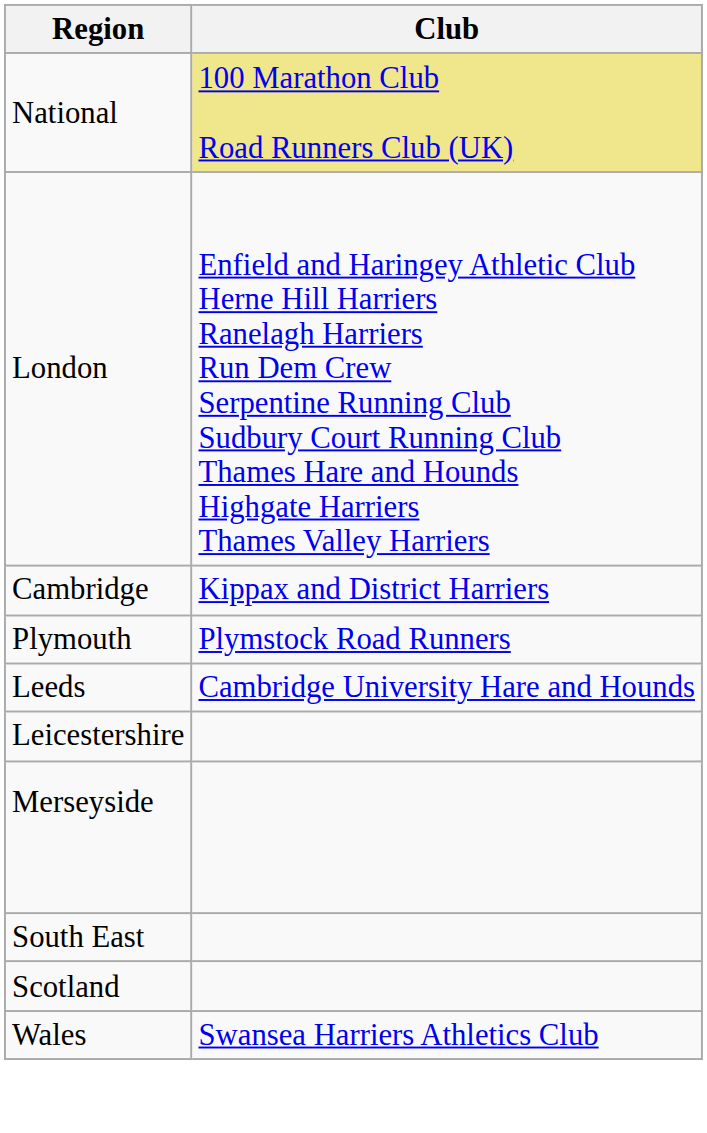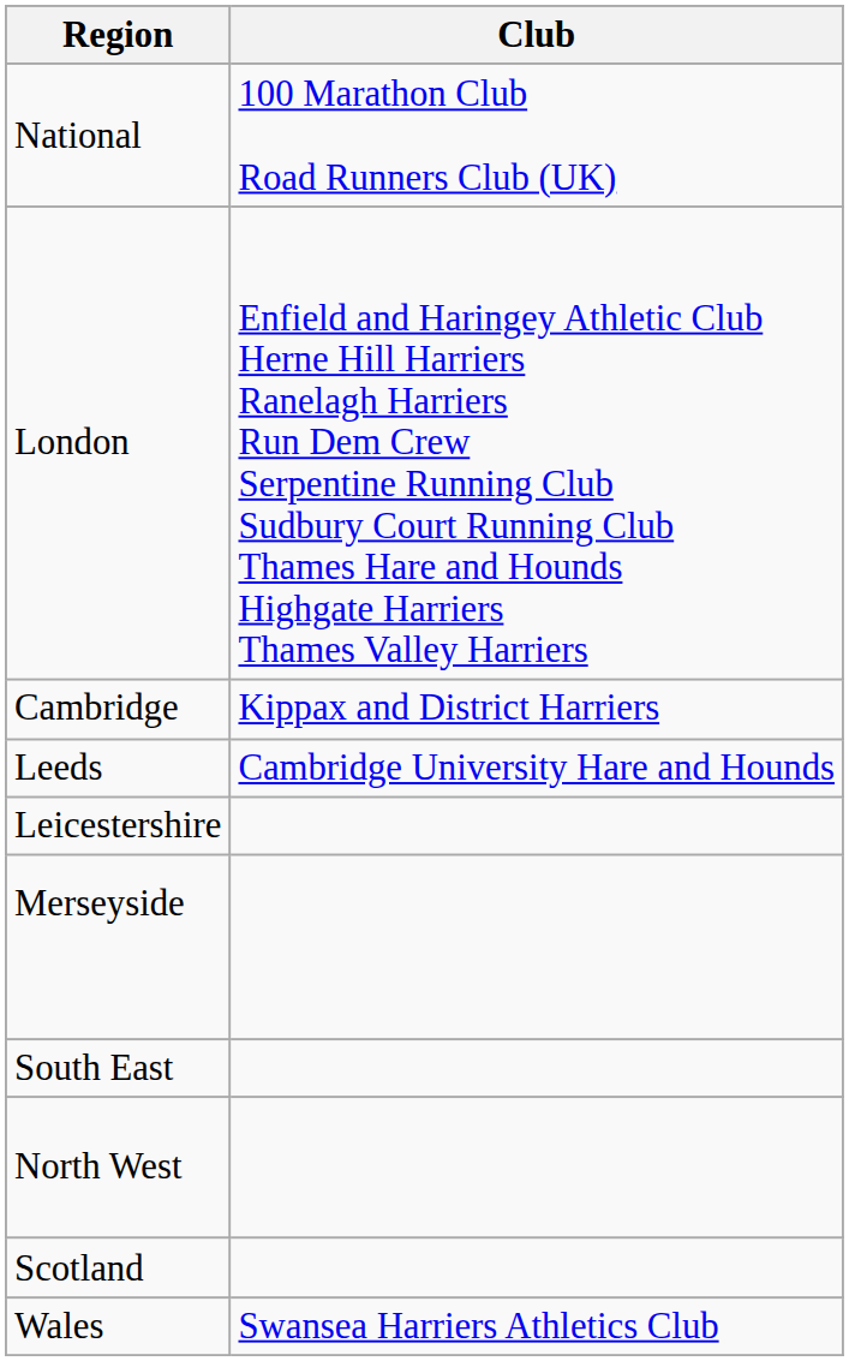National | Club: khaki background -> no background
- row: Plymouth | Plymstock Road Runners
+ row: North West
